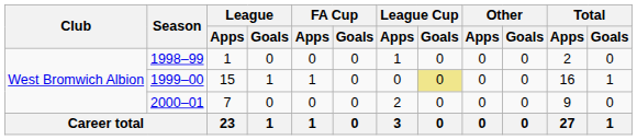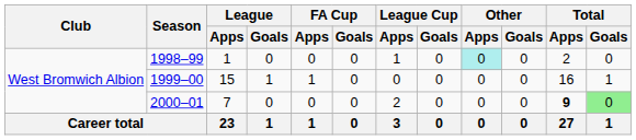1998–99 | Other / Apps: no background -> paleturquoise background
1999–00 | League Cup / Goals: khaki background -> no background
2000–01 | Total / Apps: normal -> bold
2000–01 | Total / Goals: no background -> lightgreen background
